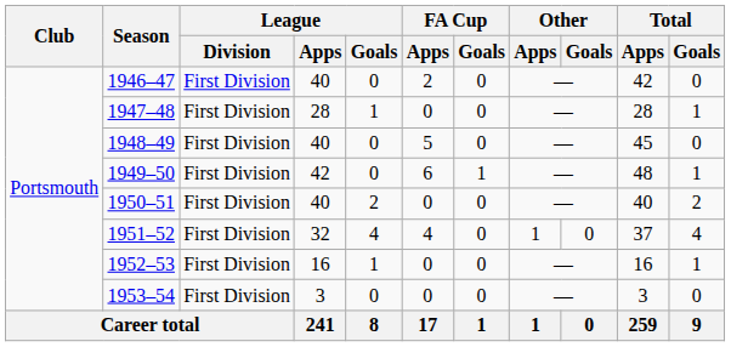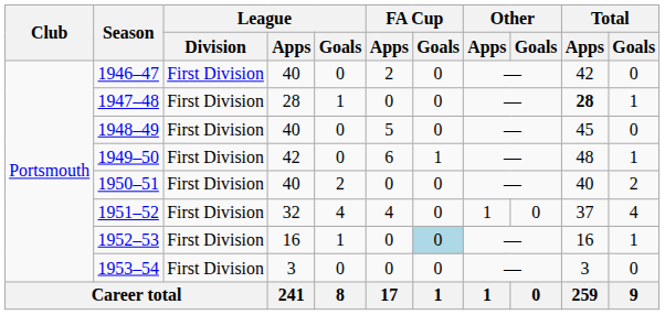1947–48 | Total / Apps: normal -> bold
1952–53 | FA Cup / Goals: no background -> lightblue background
